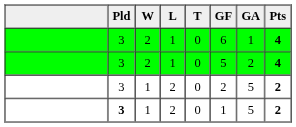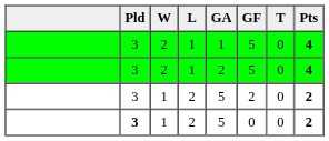columns swapped: T <-> GA
row 2 | GF: 6 -> 5
row 5 | GF: 1 -> 0
